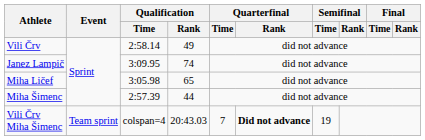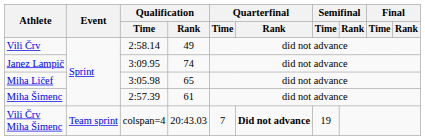Miha Šimenc | Qualification / Rank: 44 -> 61
